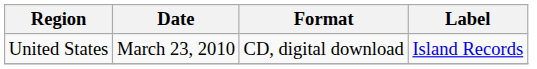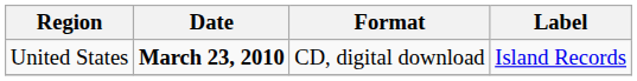United States | Date: normal -> bold
